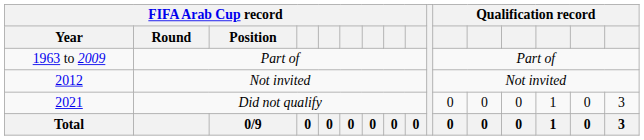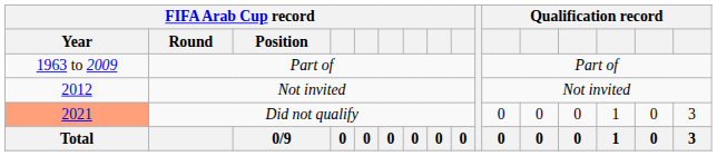Did not qualify | FIFA Arab Cup record / Year: no background -> lightsalmon background
